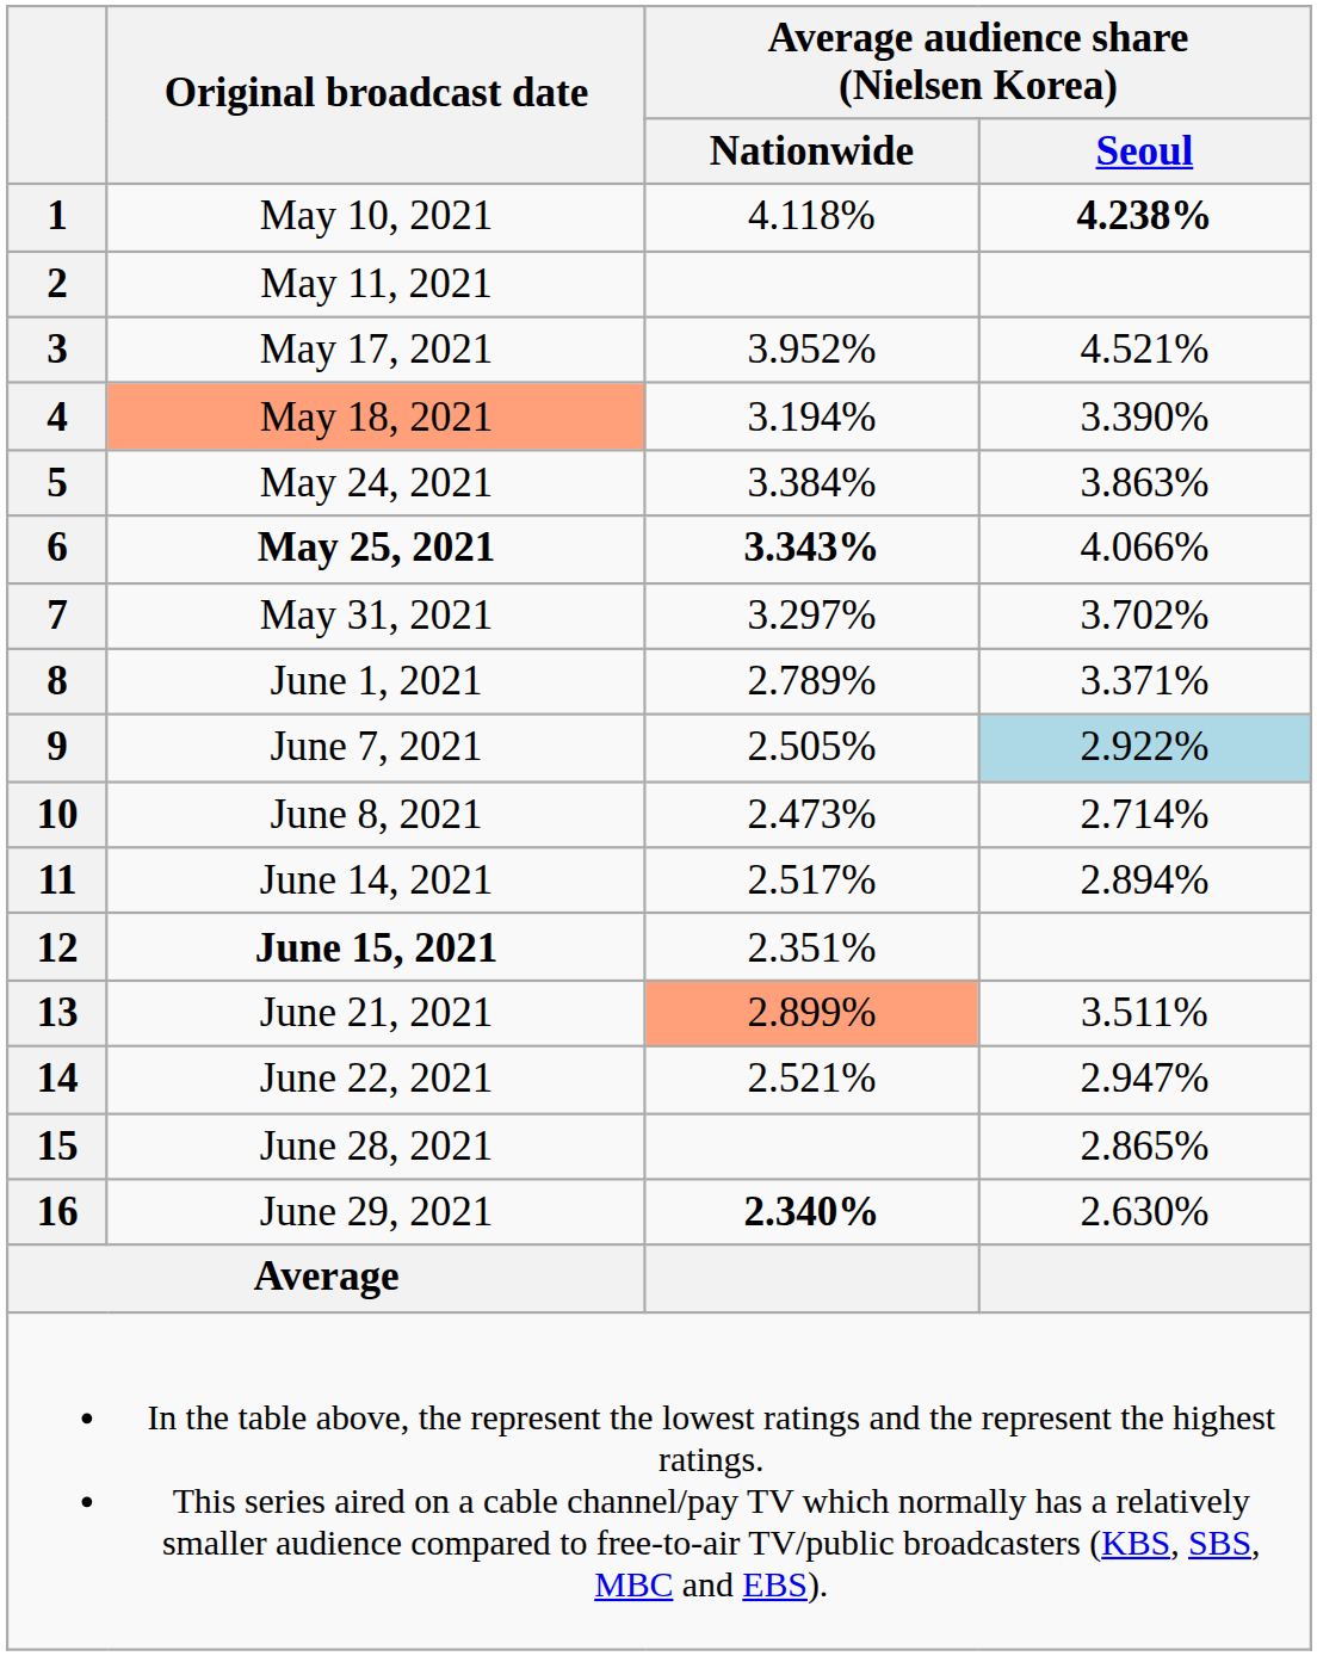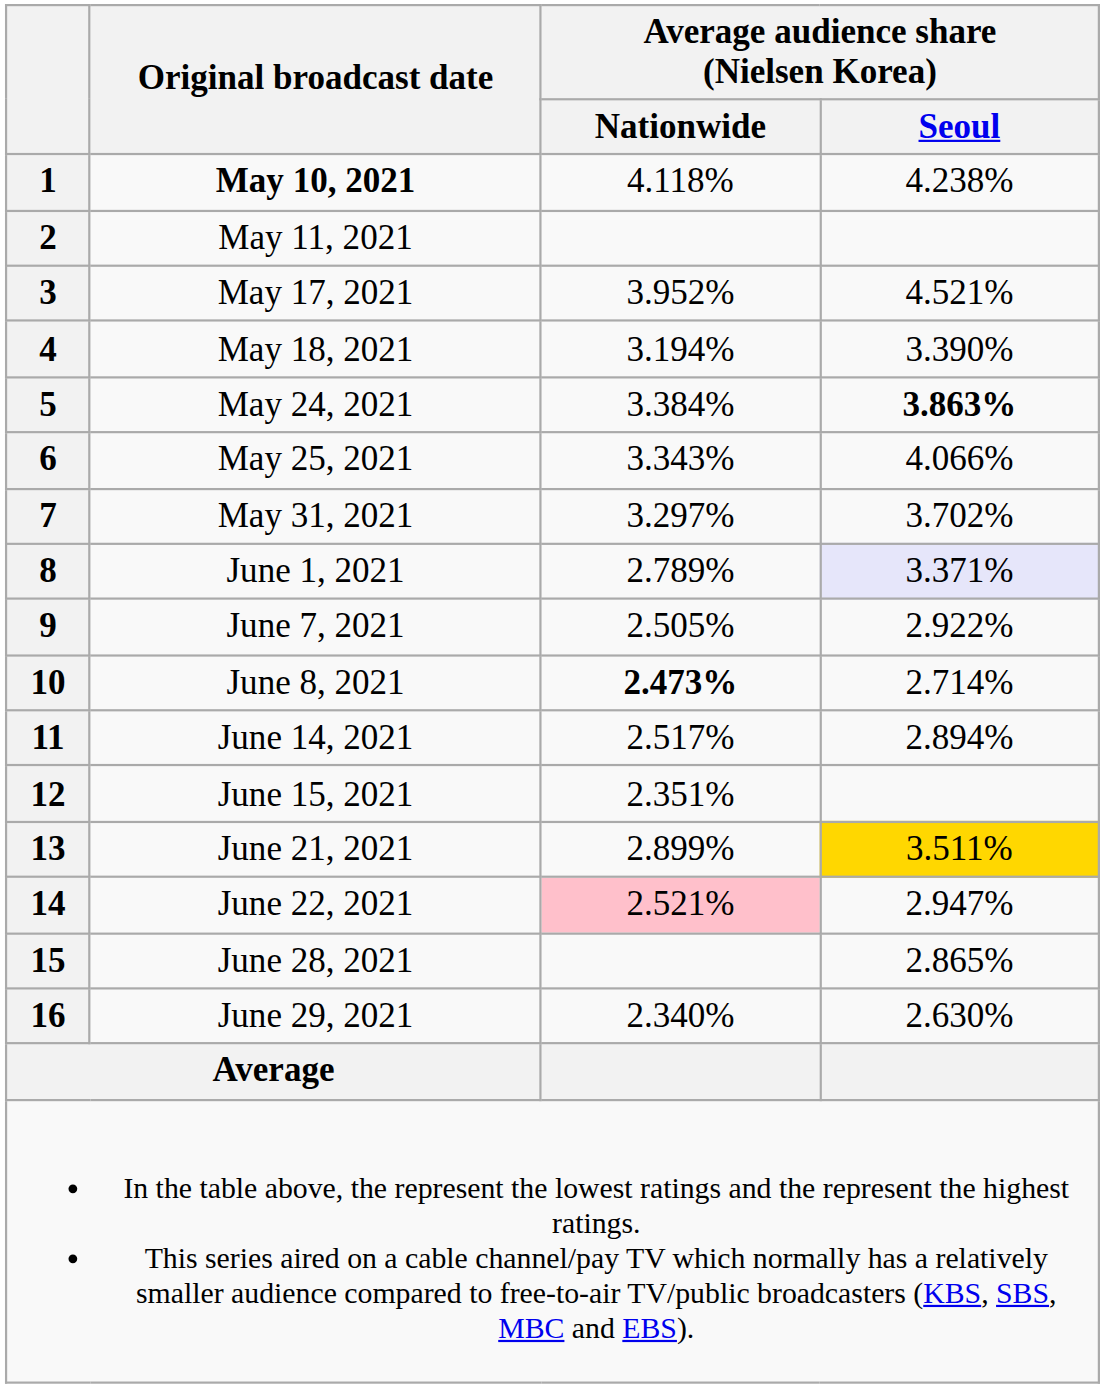1 | Original broadcast date: normal -> bold
1 | Average audience share (Nielsen Korea) / Seoul: bold -> normal
4 | Original broadcast date: lightsalmon background -> no background
5 | Average audience share (Nielsen Korea) / Seoul: normal -> bold
6 | Original broadcast date: bold -> normal
6 | Average audience share (Nielsen Korea) / Nationwide: bold -> normal
8 | Average audience share (Nielsen Korea) / Seoul: no background -> lavender background
9 | Average audience share (Nielsen Korea) / Seoul: lightblue background -> no background
10 | Average audience share (Nielsen Korea) / Nationwide: normal -> bold
12 | Original broadcast date: bold -> normal
13 | Average audience share (Nielsen Korea) / Nationwide: lightsalmon background -> no background
13 | Average audience share (Nielsen Korea) / Seoul: no background -> gold background
14 | Average audience share (Nielsen Korea) / Nationwide: no background -> pink background
16 | Average audience share (Nielsen Korea) / Nationwide: bold -> normal
